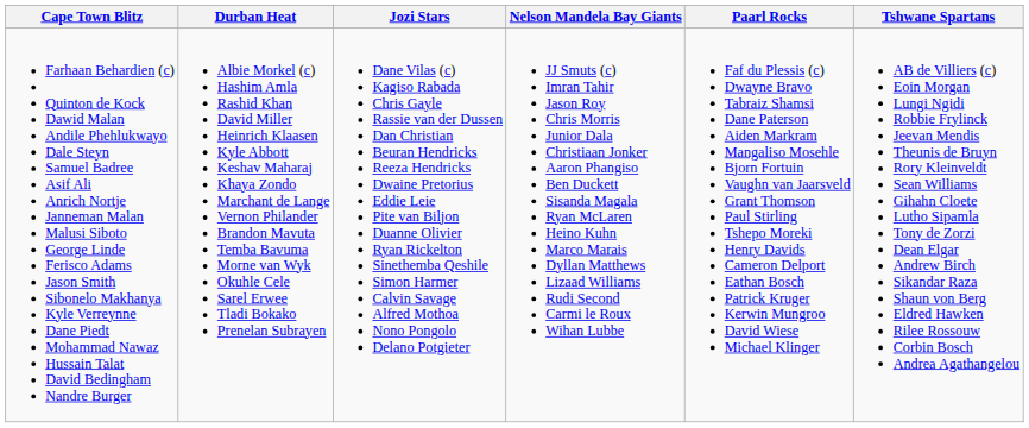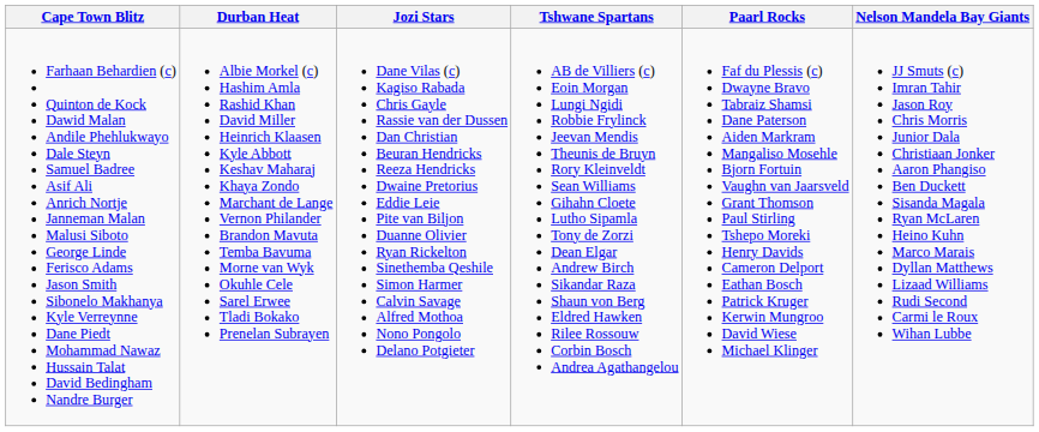columns swapped: Nelson Mandela Bay Giants <-> Tshwane Spartans
